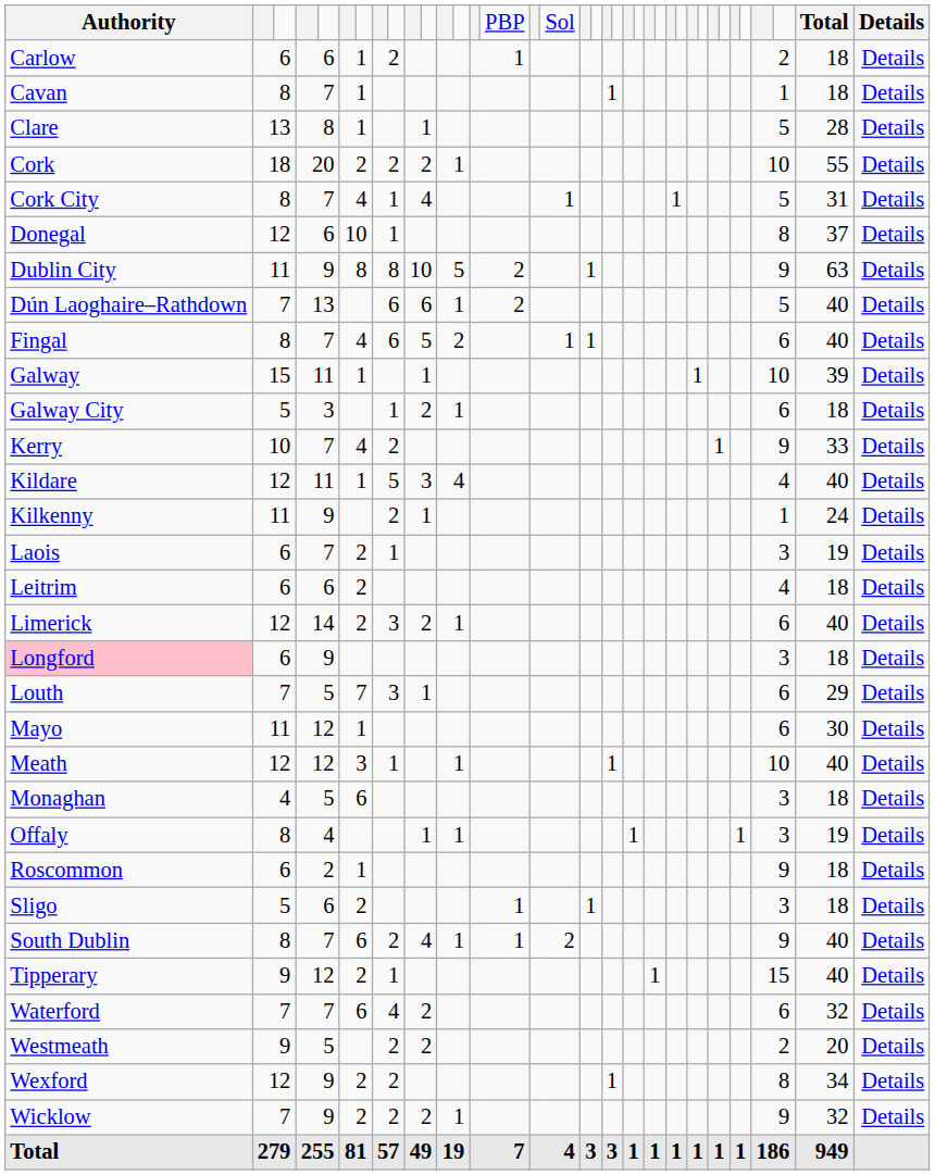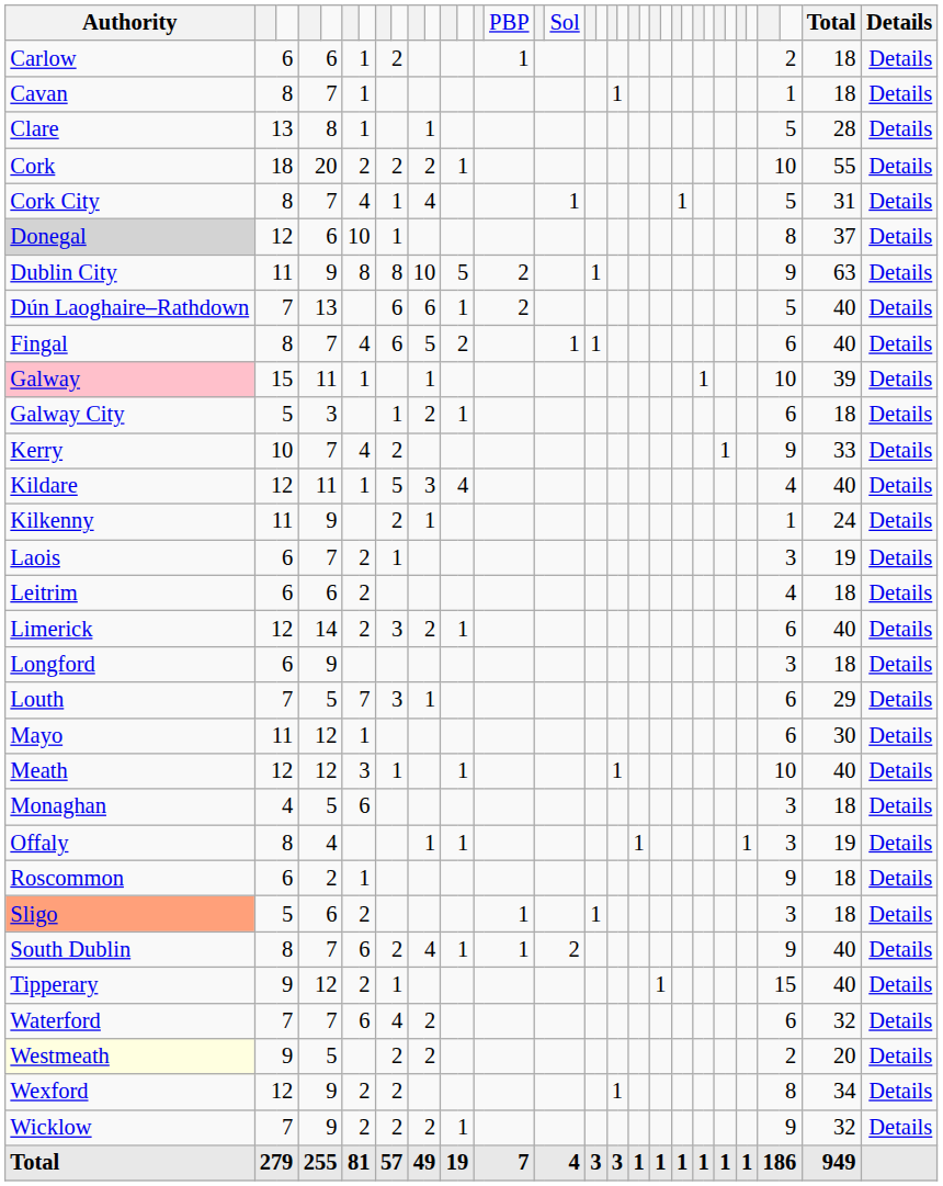Donegal | column 1: no background -> lightgrey background
Galway | column 1: no background -> pink background
Longford | column 1: pink background -> no background
Sligo | column 1: no background -> lightsalmon background
Westmeath | column 1: no background -> lightyellow background
